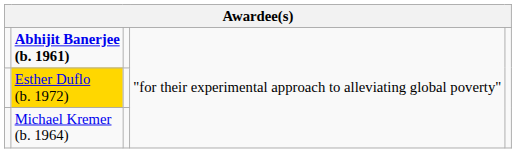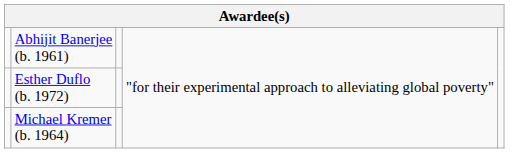Abhijit Banerjee (b. 1961) | column 2: bold -> normal
Esther Duflo (b. 1972) | column 2: gold background -> no background
